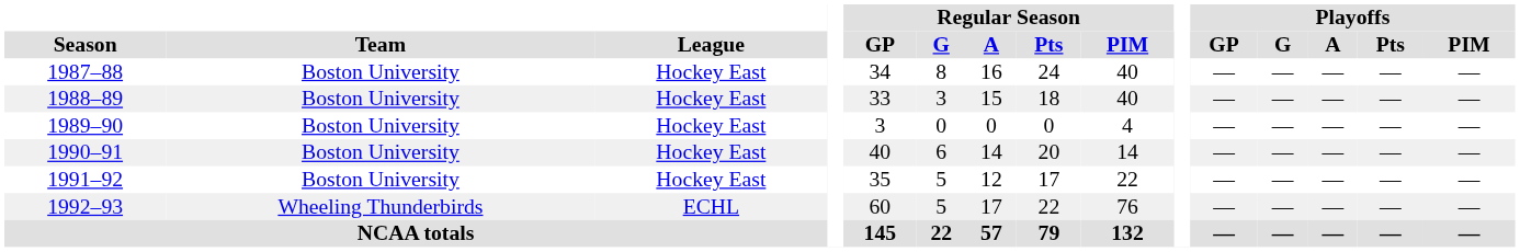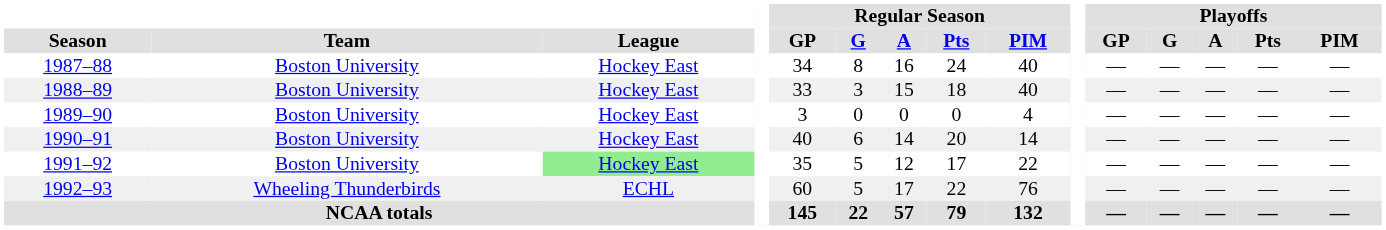1991–92 | League: no background -> lightgreen background
